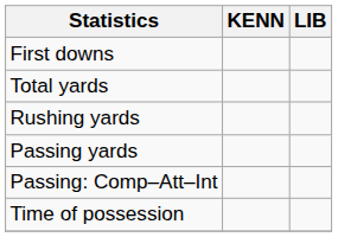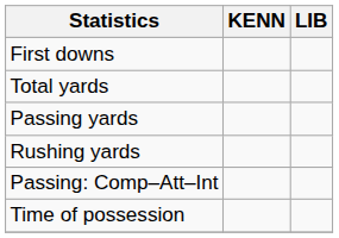rows swapped: Rushing yards <-> Passing yards
